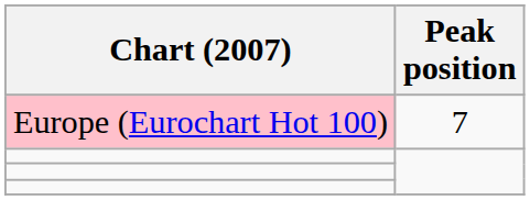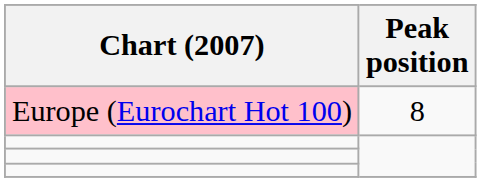row 2 | Peak position: 7 -> 8
